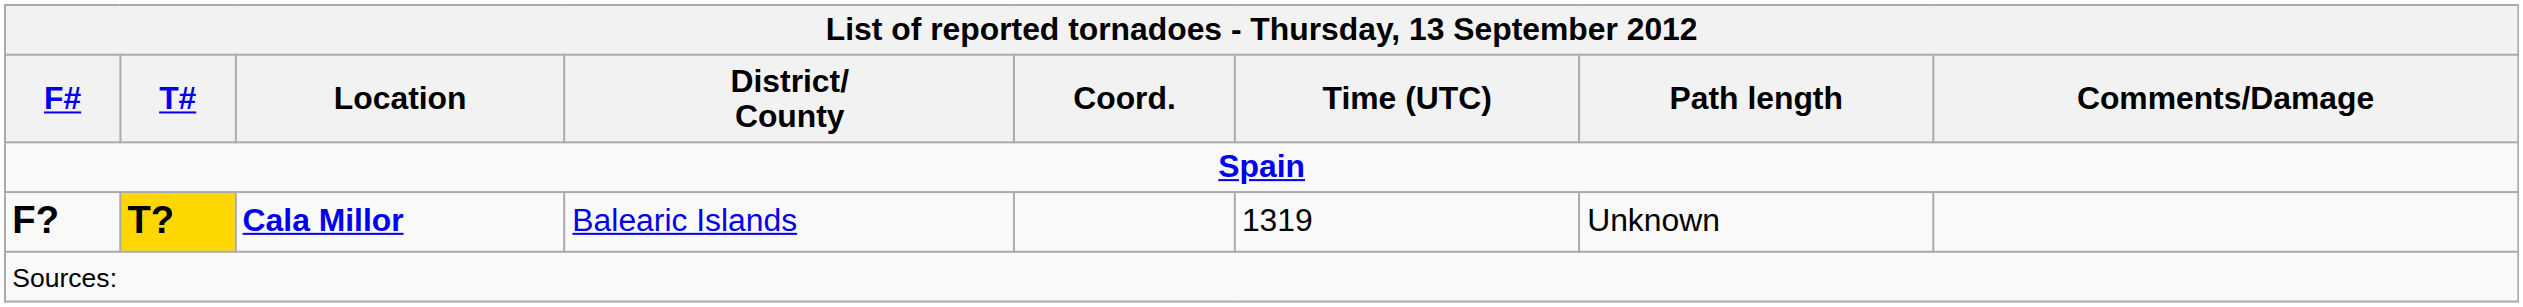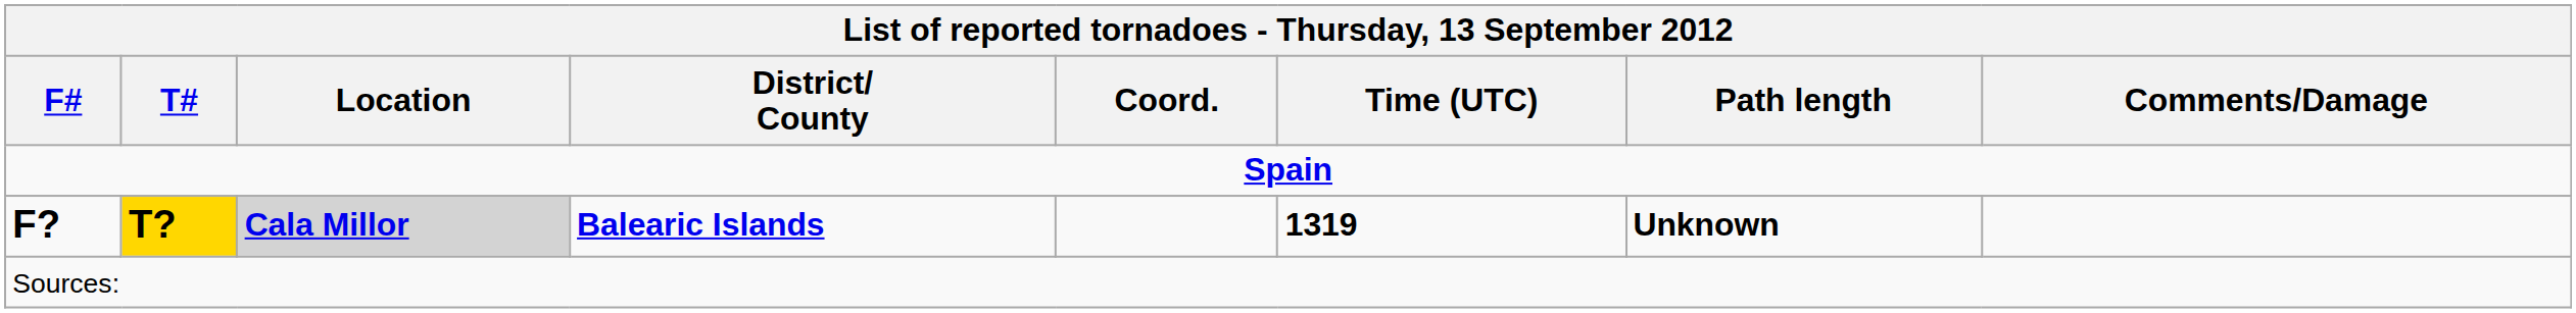F? | Location: no background -> lightgrey background
F? | District/ County: normal -> bold
F? | Time (UTC): normal -> bold
F? | Path length: normal -> bold
